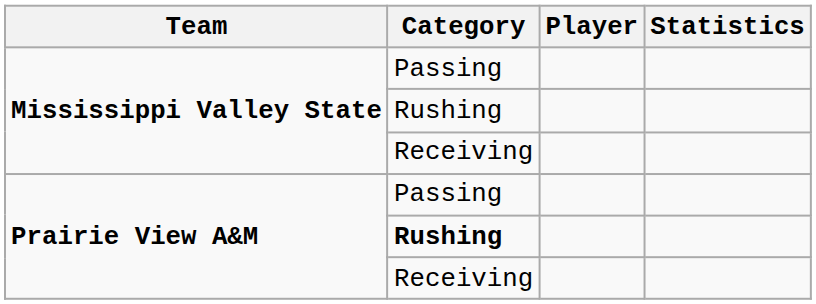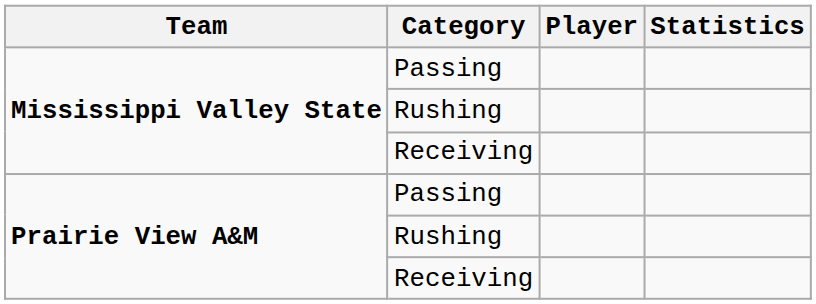Prairie View A&M / Rushing | Category: bold -> normal
